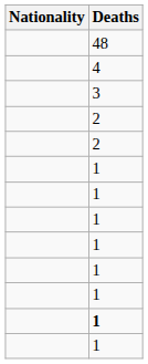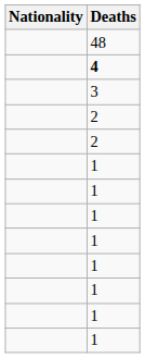row 3 | Deaths: normal -> bold
row 13 | Deaths: bold -> normal
